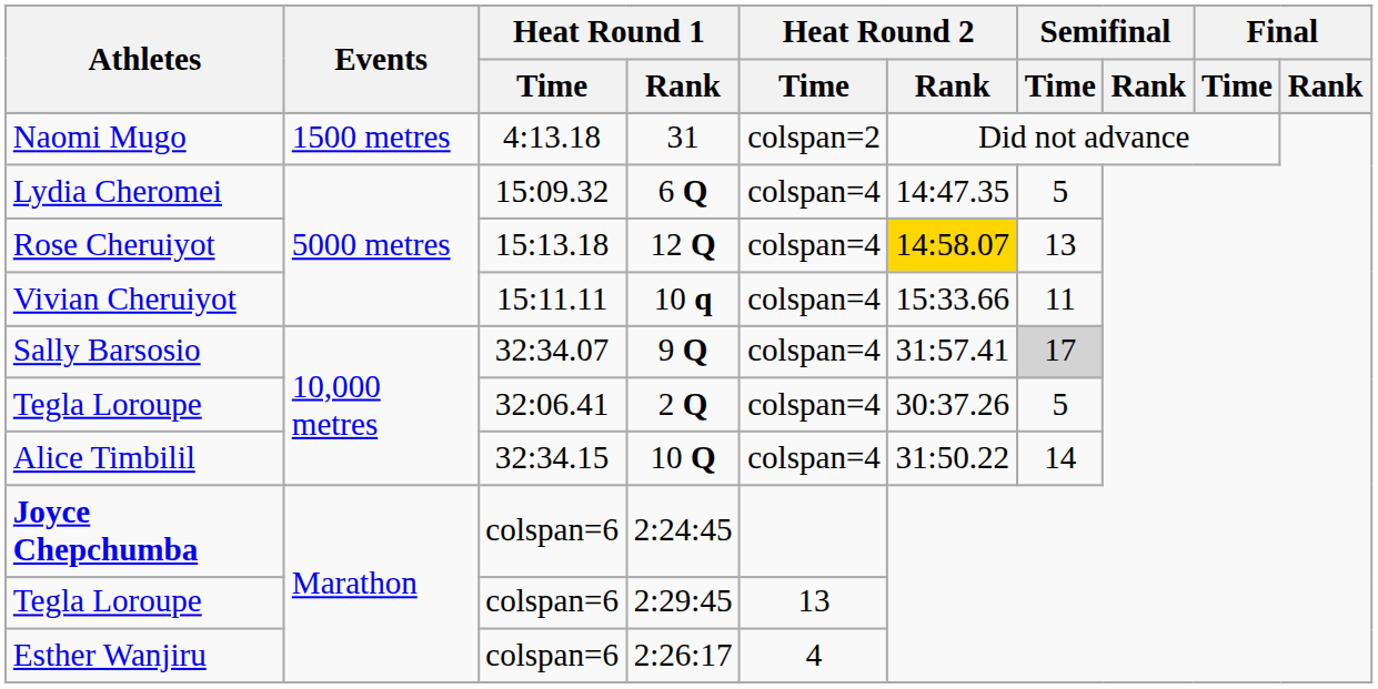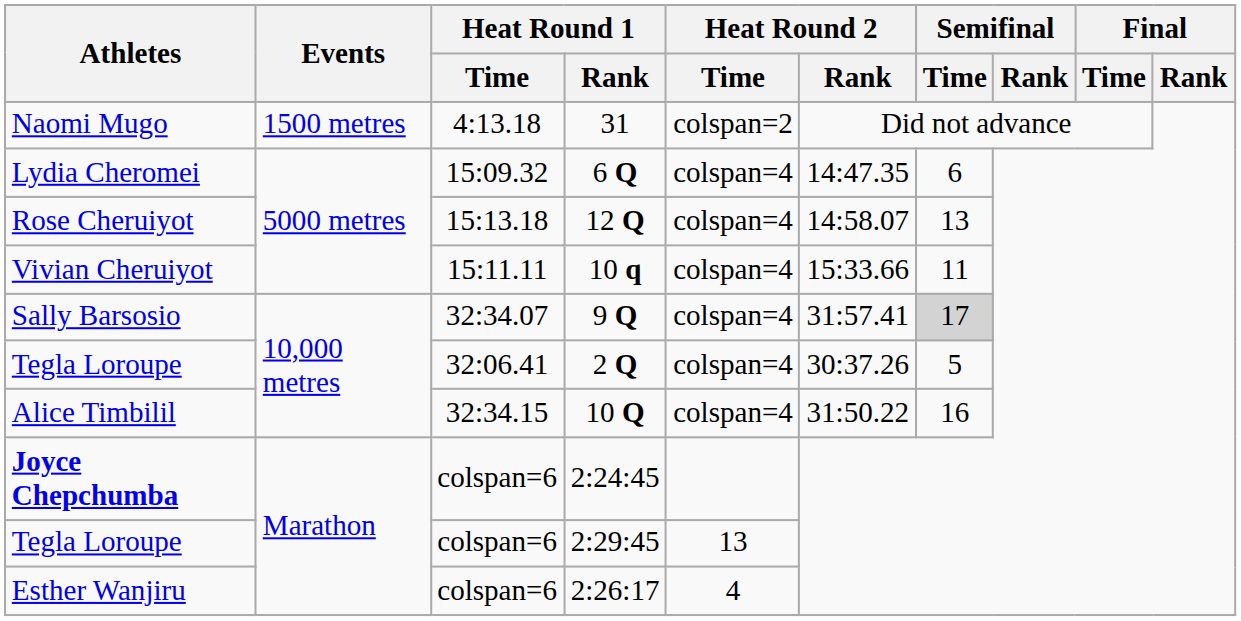Lydia Cheromei | Semifinal / Time: 5 -> 6
Rose Cheruiyot | Heat Round 2 / Rank: gold background -> no background
Alice Timbilil | Semifinal / Time: 14 -> 16
